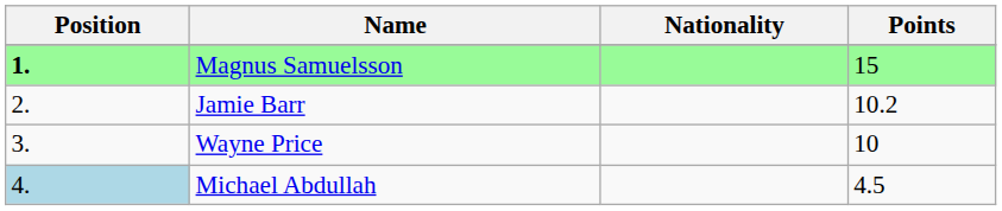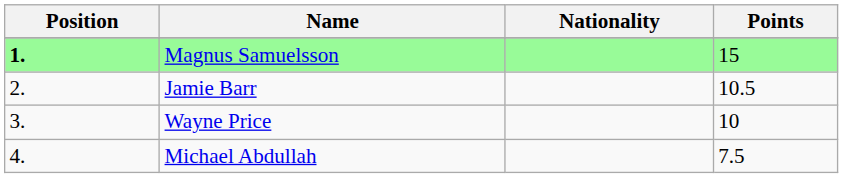Jamie Barr | Points: 10.2 -> 10.5
Michael Abdullah | Position: lightblue background -> no background
Michael Abdullah | Points: 4.5 -> 7.5
